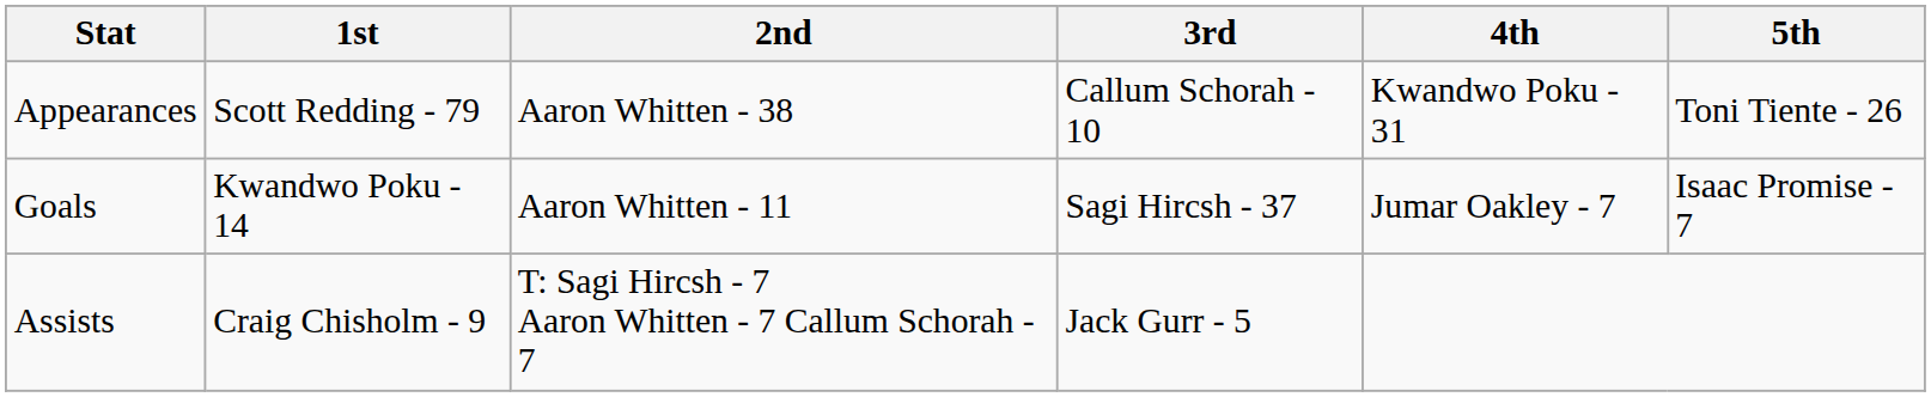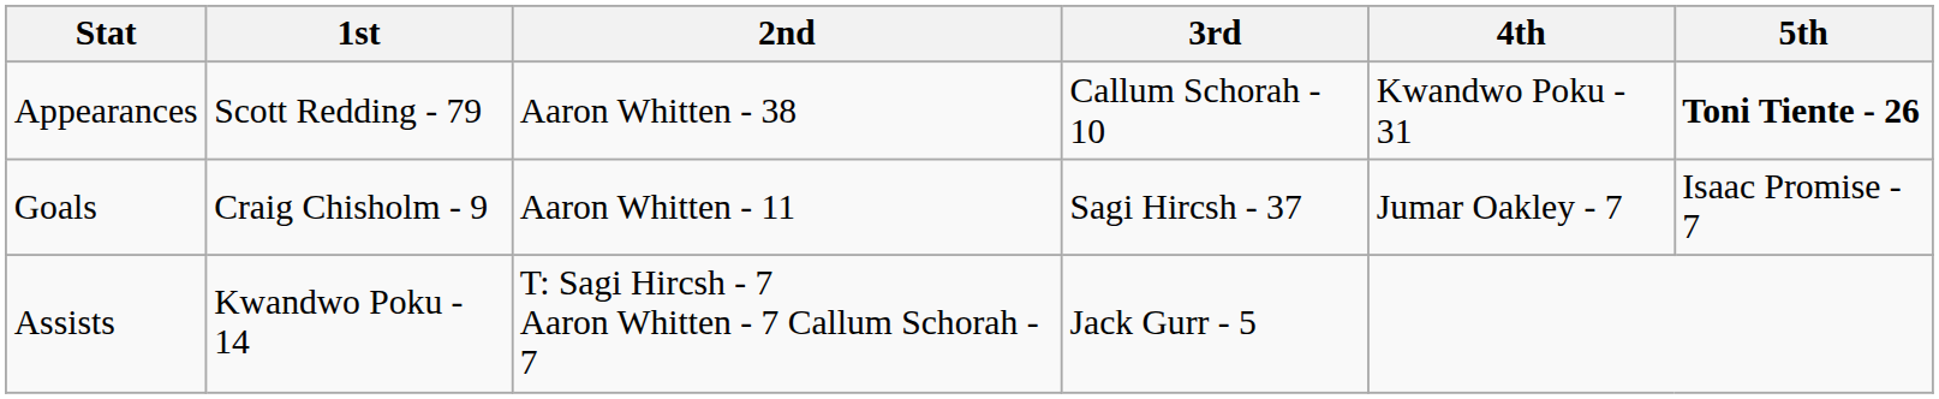Appearances | 5th: normal -> bold
Goals | 1st: Kwandwo Poku - 14 -> Craig Chisholm - 9
Assists | 1st: Craig Chisholm - 9 -> Kwandwo Poku - 14
